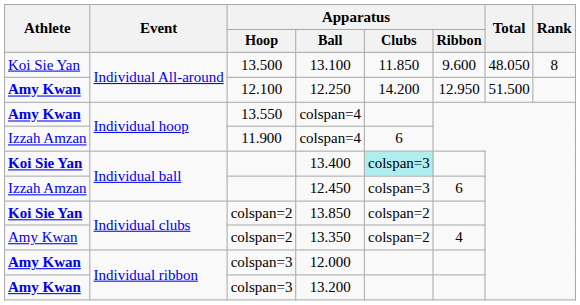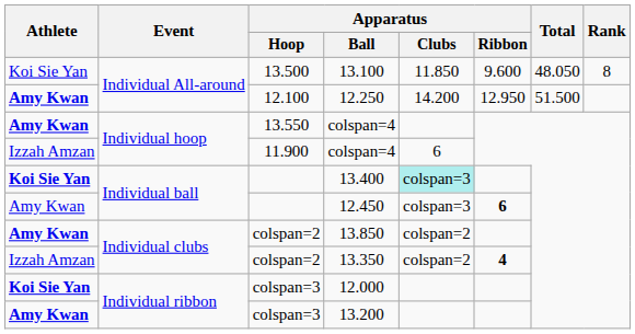12.450 | Athlete: Izzah Amzan -> Amy Kwan
12.450 | Apparatus / Ribbon: normal -> bold
13.850 | Athlete: Koi Sie Yan -> Amy Kwan
13.350 | Athlete: Amy Kwan -> Izzah Amzan
13.350 | Apparatus / Ribbon: normal -> bold
12.000 | Athlete: Amy Kwan -> Koi Sie Yan
